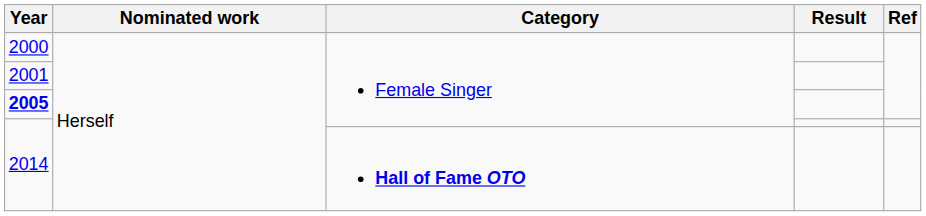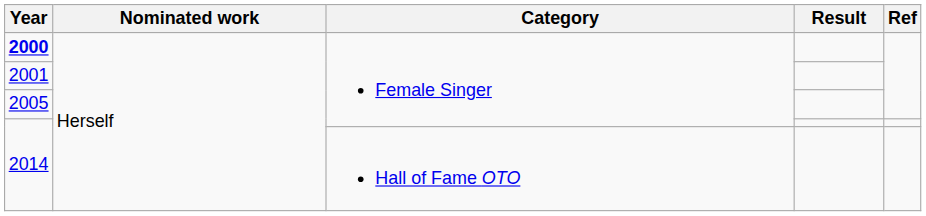2000 | Year: normal -> bold
2005 | Year: bold -> normal
2014 / Hall of Fame OTO | Category: bold -> normal
